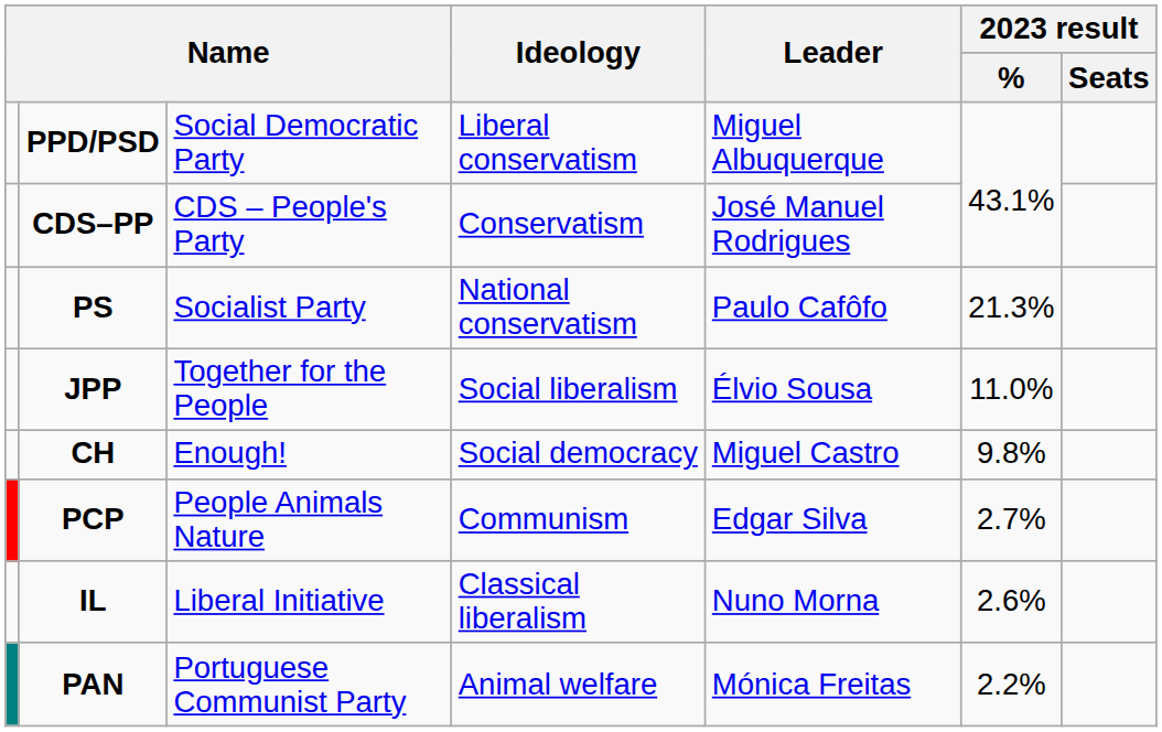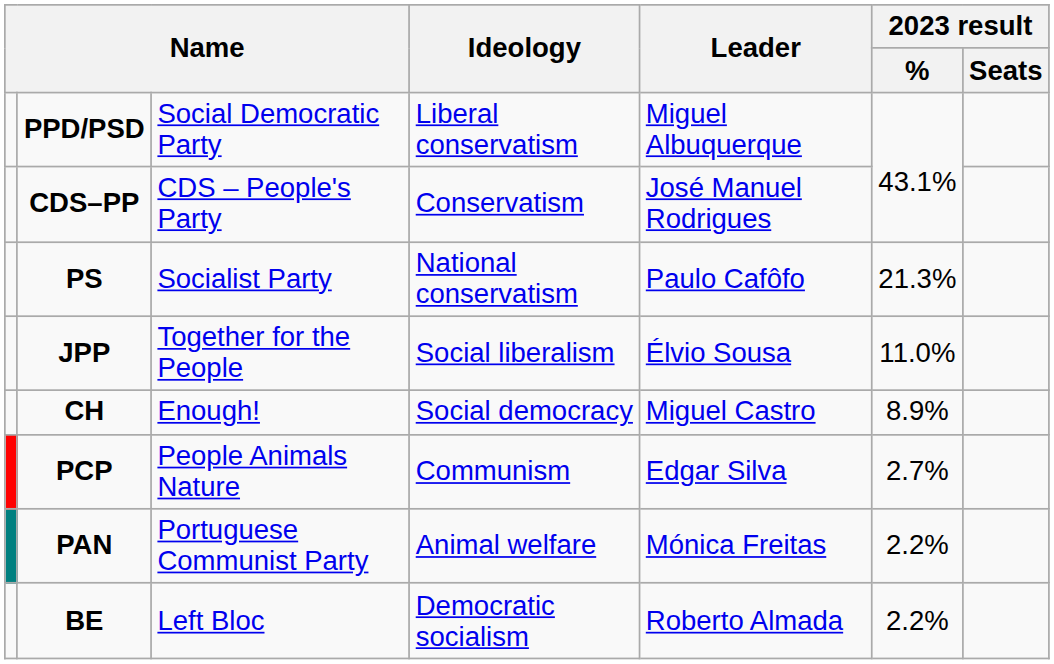CH | 2023 result / %: 9.8% -> 8.9%
- row: IL | Liberal Initiative | Classical liberalism | Nuno Morna | 2.6%
+ row: BE | Left Bloc | Democratic socialism | Roberto Almada | 2.2%
